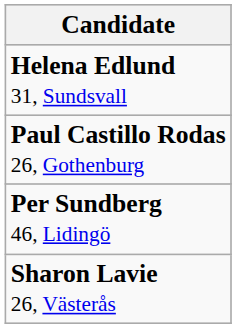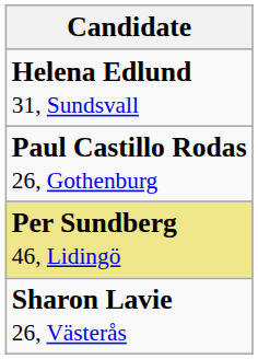row 4 | column 1: no background -> khaki background
